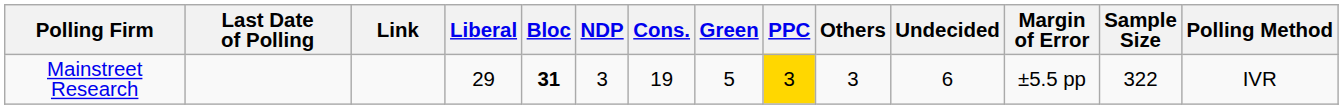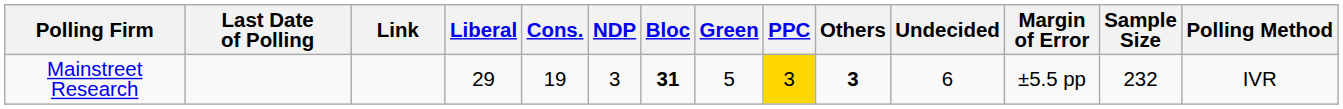columns swapped: Cons. <-> Bloc
Mainstreet Research | Others: normal -> bold
Mainstreet Research | Sample Size: 322 -> 232
